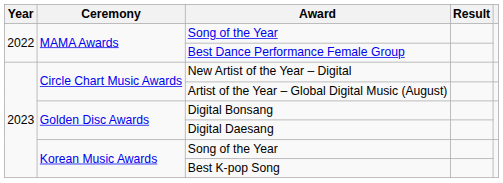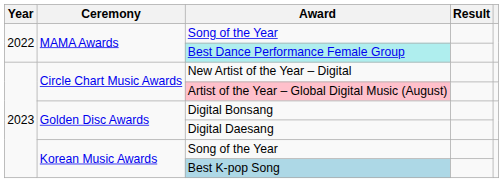Best Dance Performance Female Group | Award: no background -> paleturquoise background
Artist of the Year – Global Digital Music (August) | Award: no background -> pink background
Best K-pop Song | Award: no background -> lightblue background
